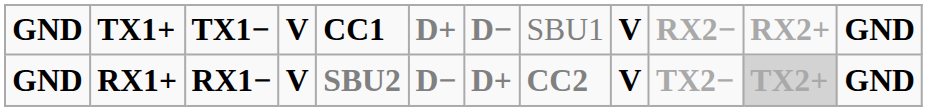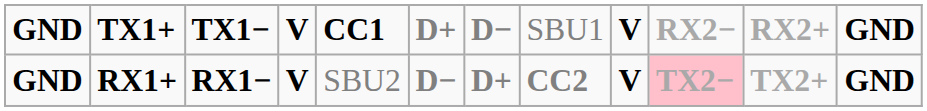GND / RX1+ | column 5: bold -> normal
GND / RX1+ | column 10: no background -> pink background
GND / RX1+ | column 11: lightgrey background -> no background
